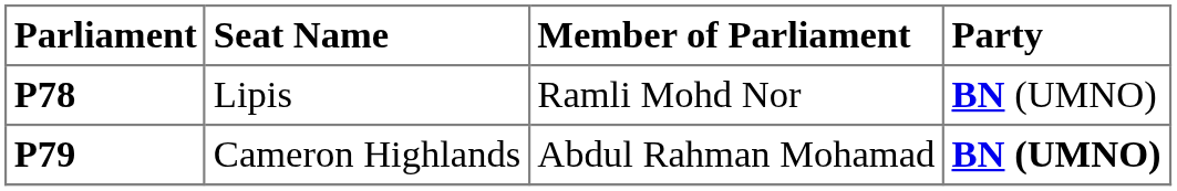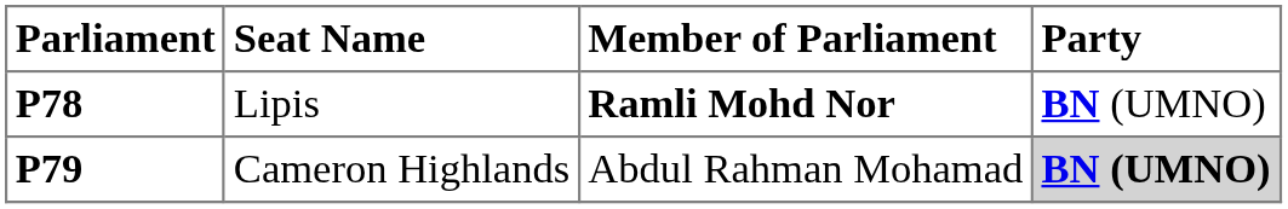P78 | Member of Parliament: normal -> bold
P79 | Party: no background -> lightgrey background
